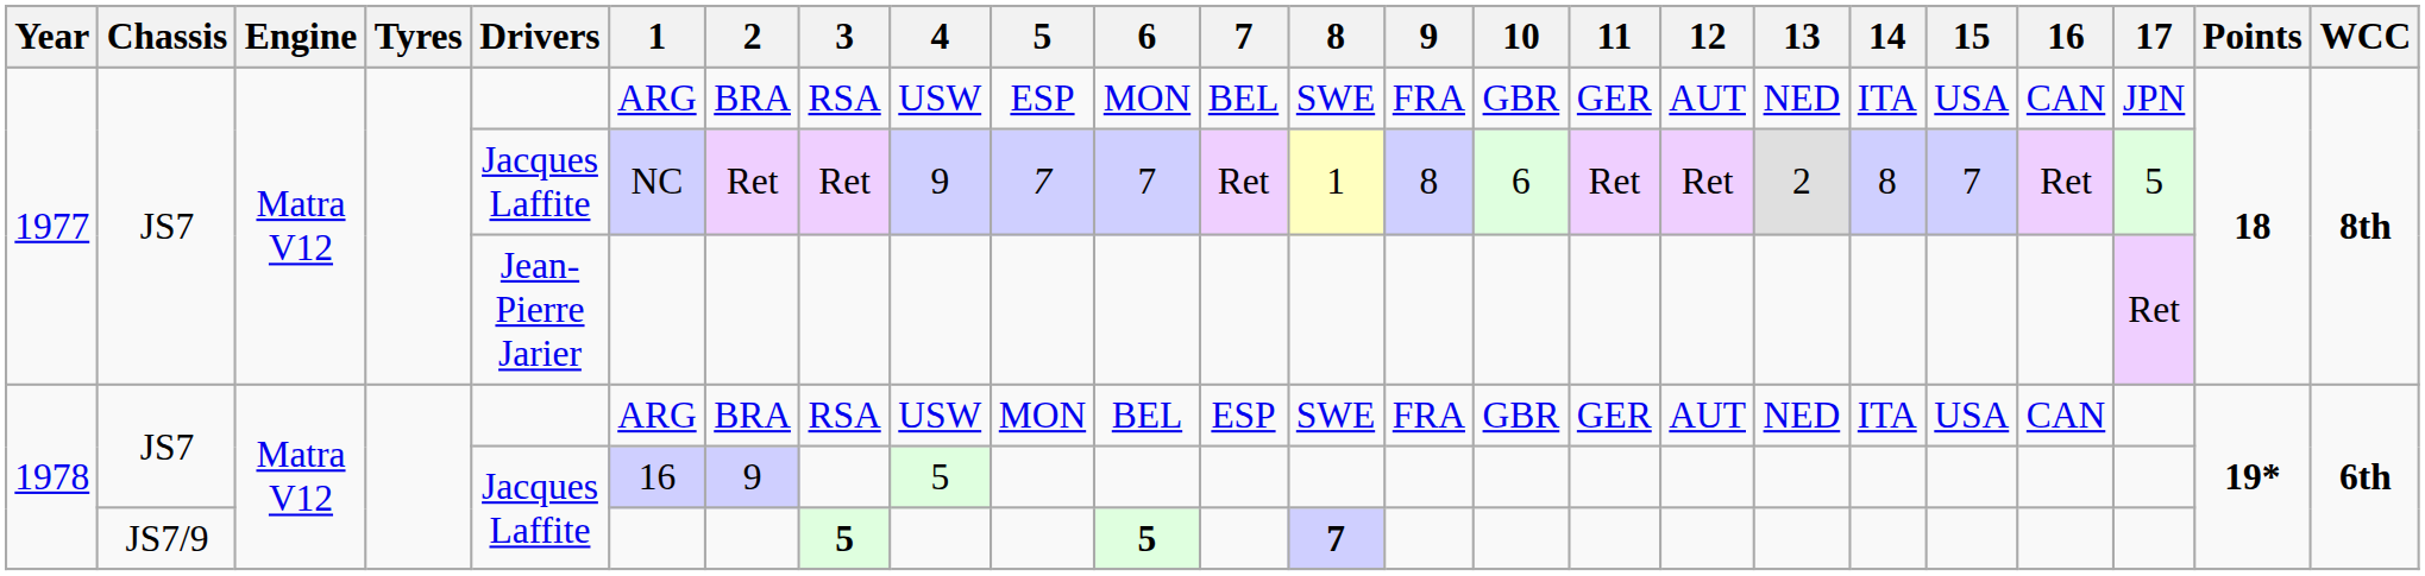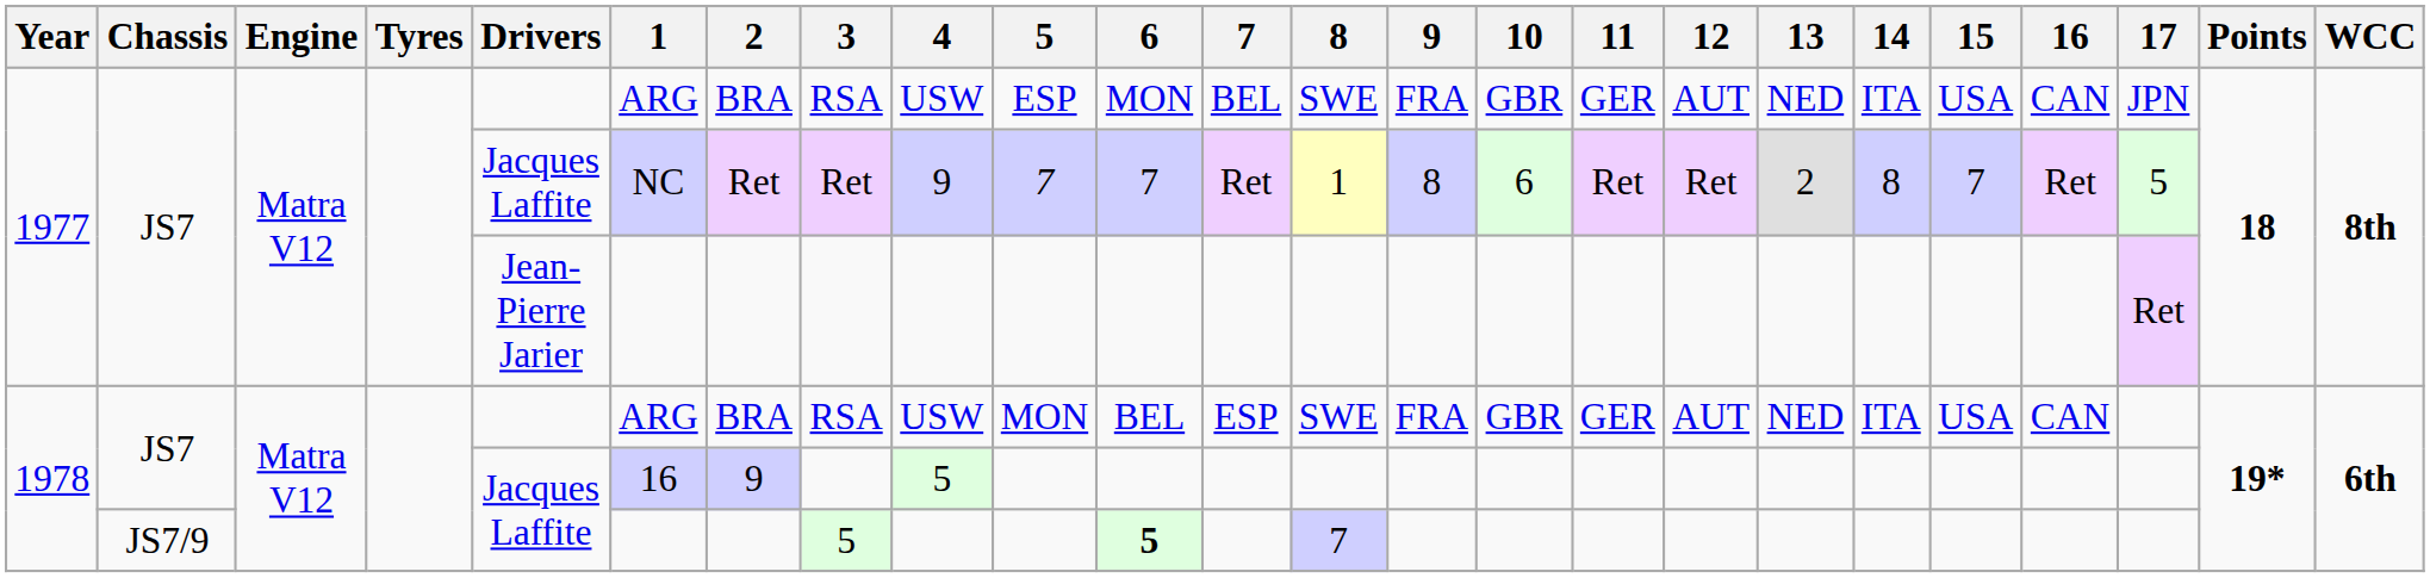1978 / JS7/9 | 3: bold -> normal
1978 / JS7/9 | 8: bold -> normal
